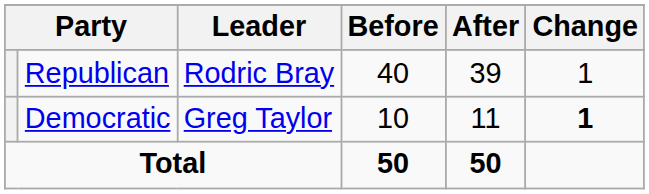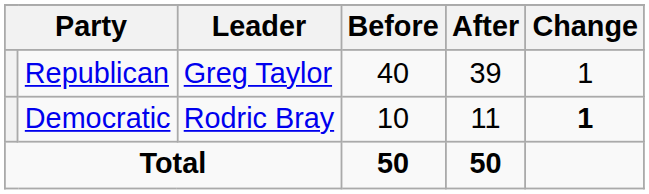Republican | Leader: Rodric Bray -> Greg Taylor
Democratic | Leader: Greg Taylor -> Rodric Bray
